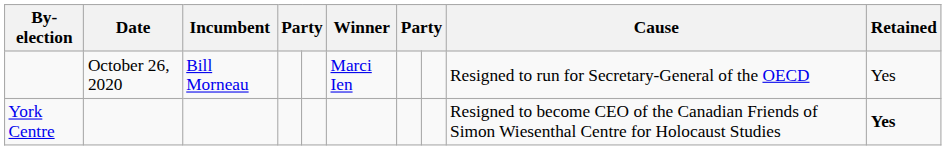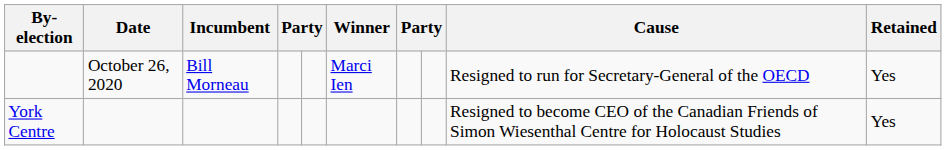York Centre | Retained: bold -> normal
